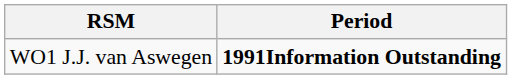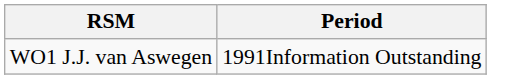WO1 J.J. van Aswegen | Period: bold -> normal
